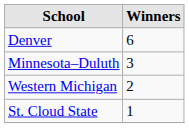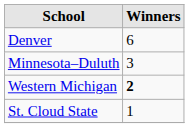Western Michigan | Winners: normal -> bold
